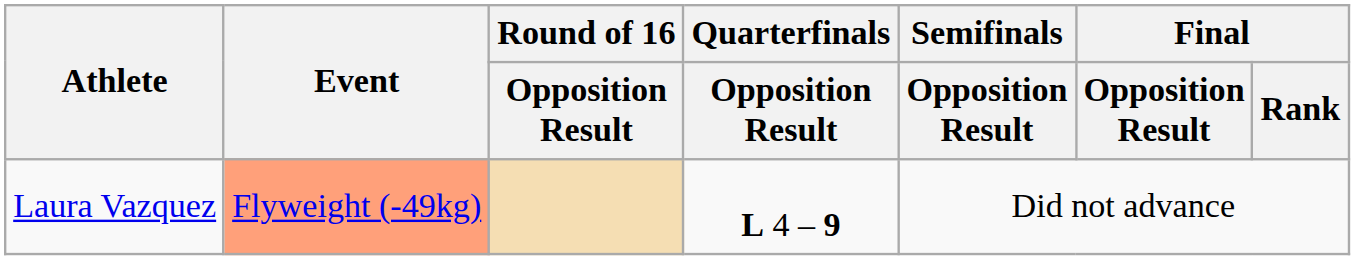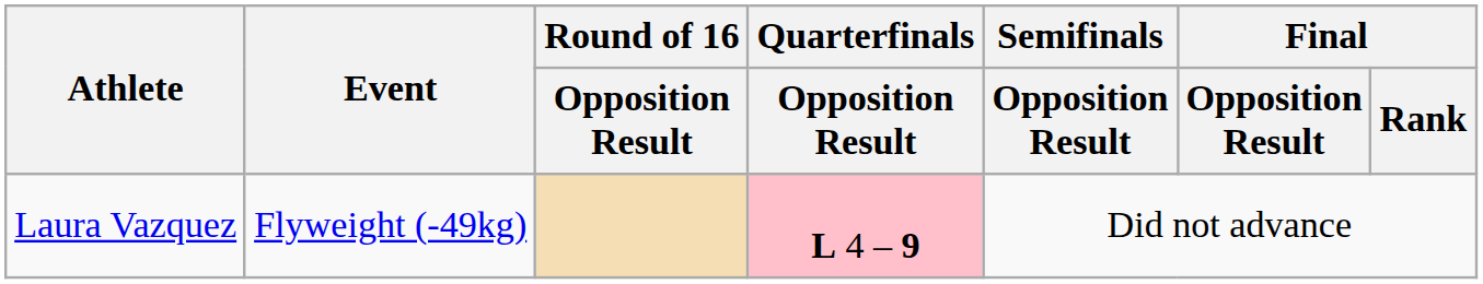Laura Vazquez | Event: lightsalmon background -> no background
Laura Vazquez | Quarterfinals / Opposition Result: no background -> pink background
